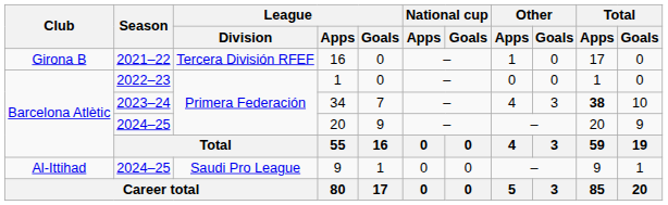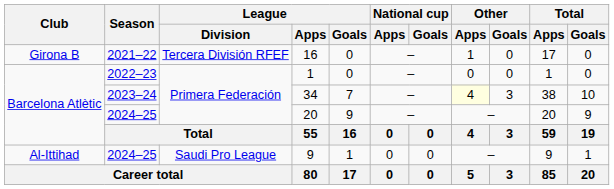34 | Other / Apps: no background -> lightyellow background
34 | Total / Apps: bold -> normal
